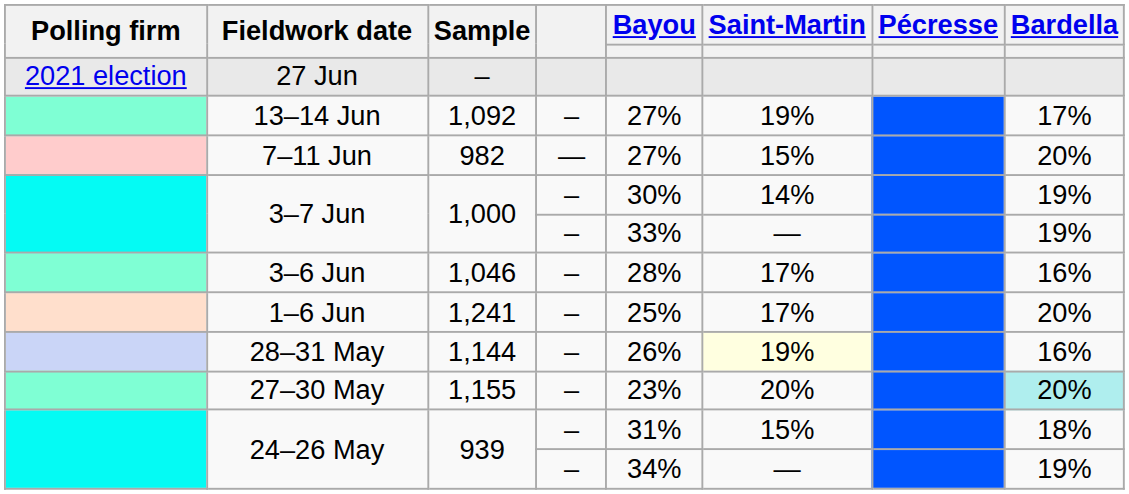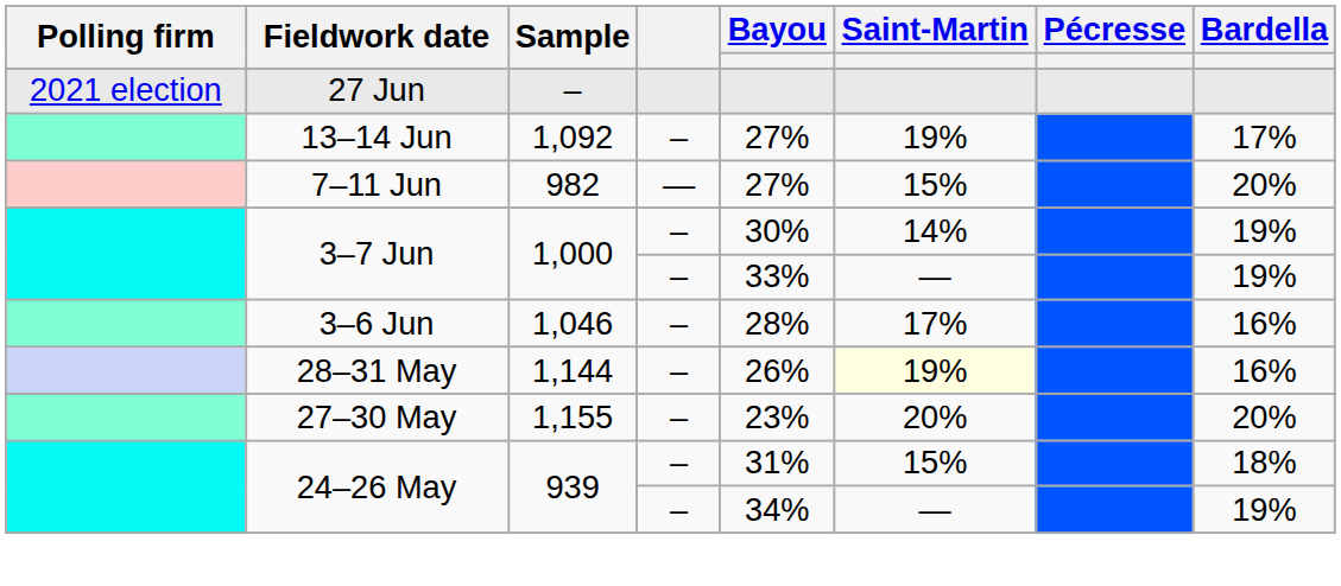- row: 1–6 Jun | 1,241 | – | 25% | 17% | 20%
27–30 May | Bardella: paleturquoise background -> no background
